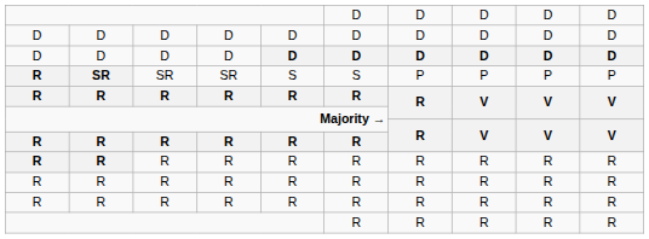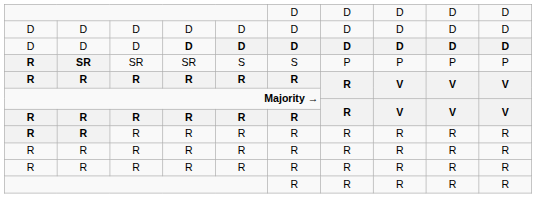row 3 | column 4: normal -> bold
